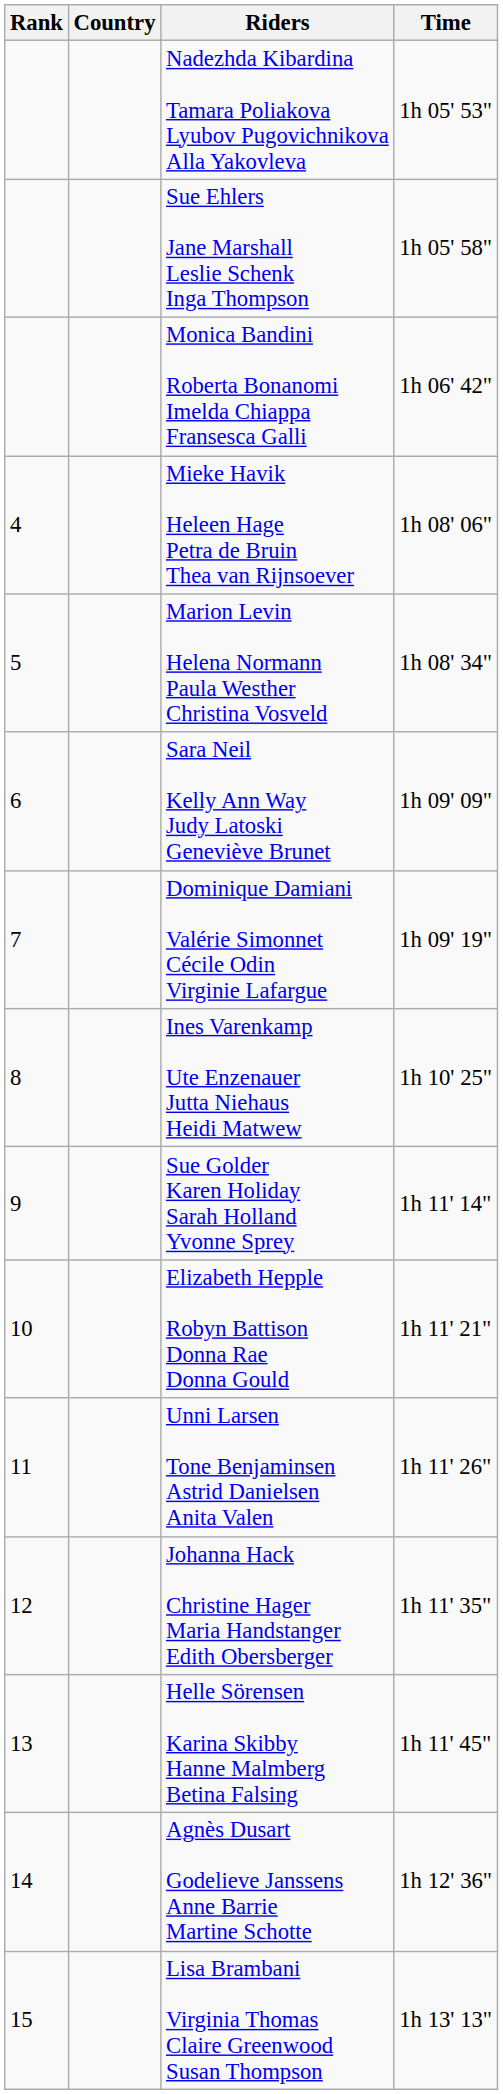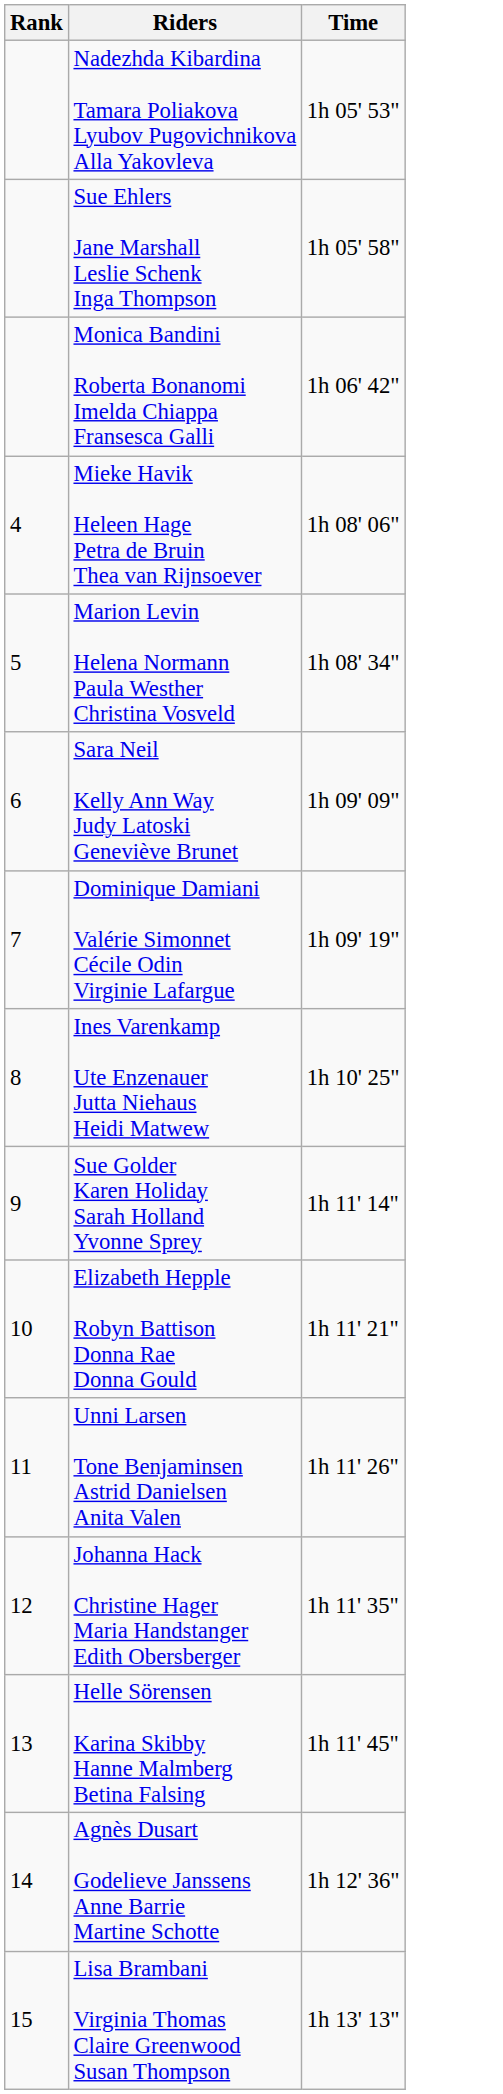- column: Country
